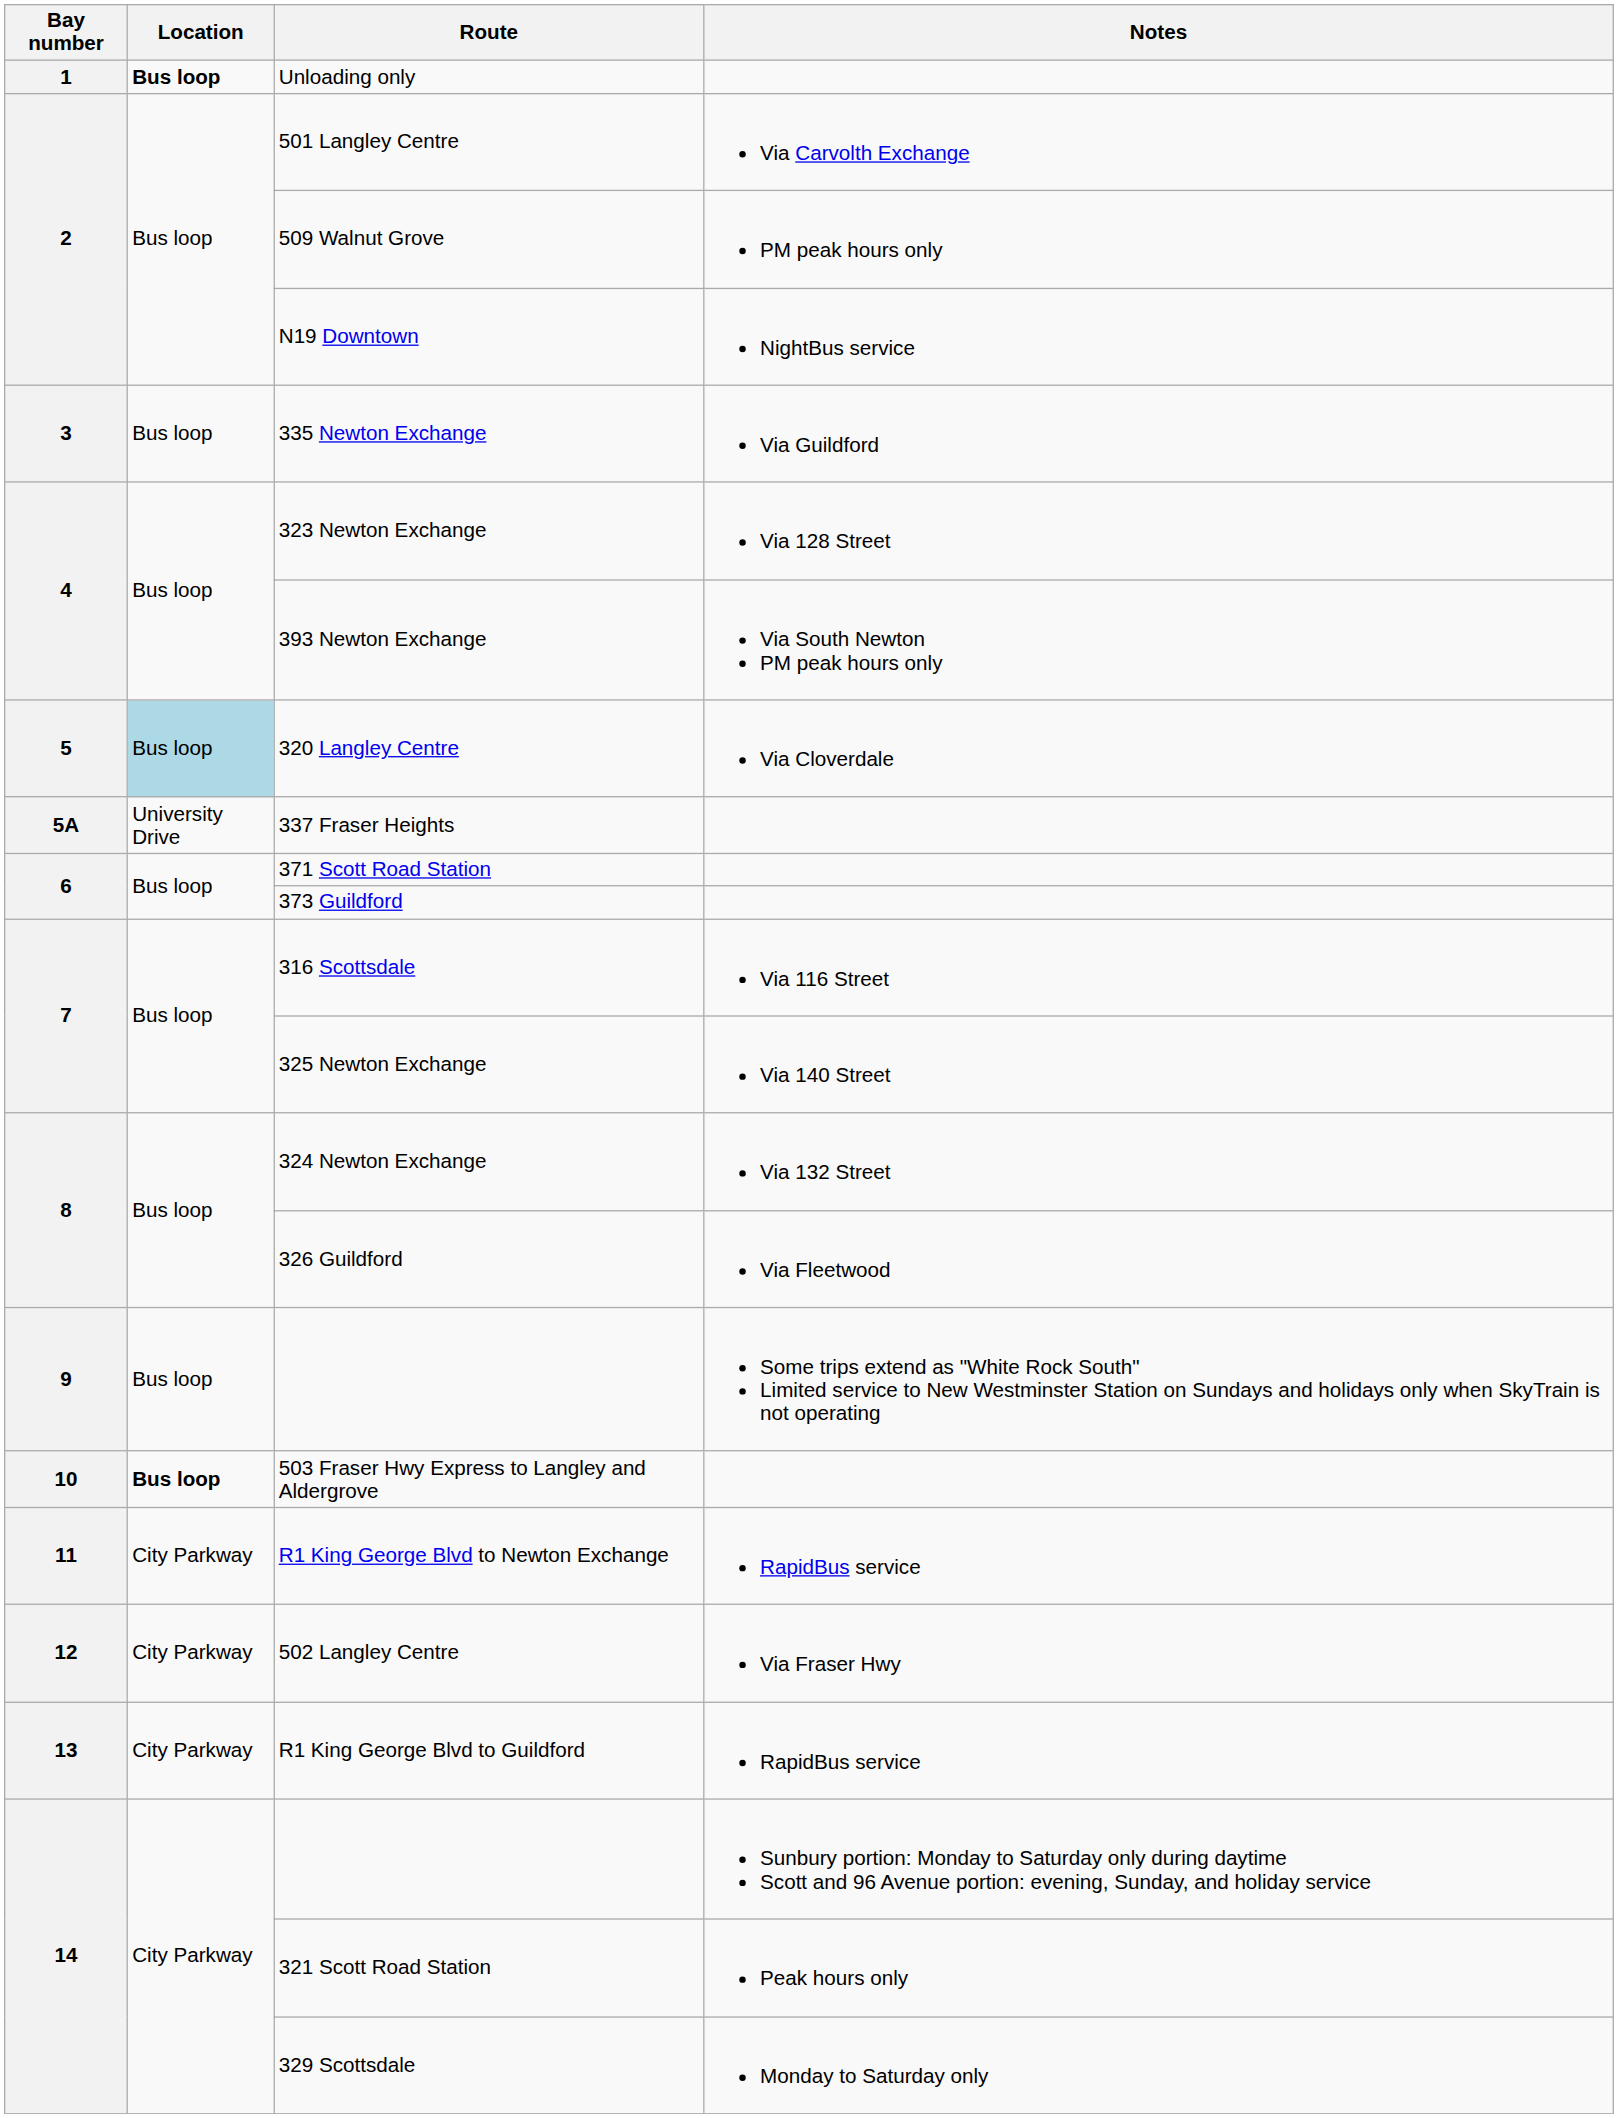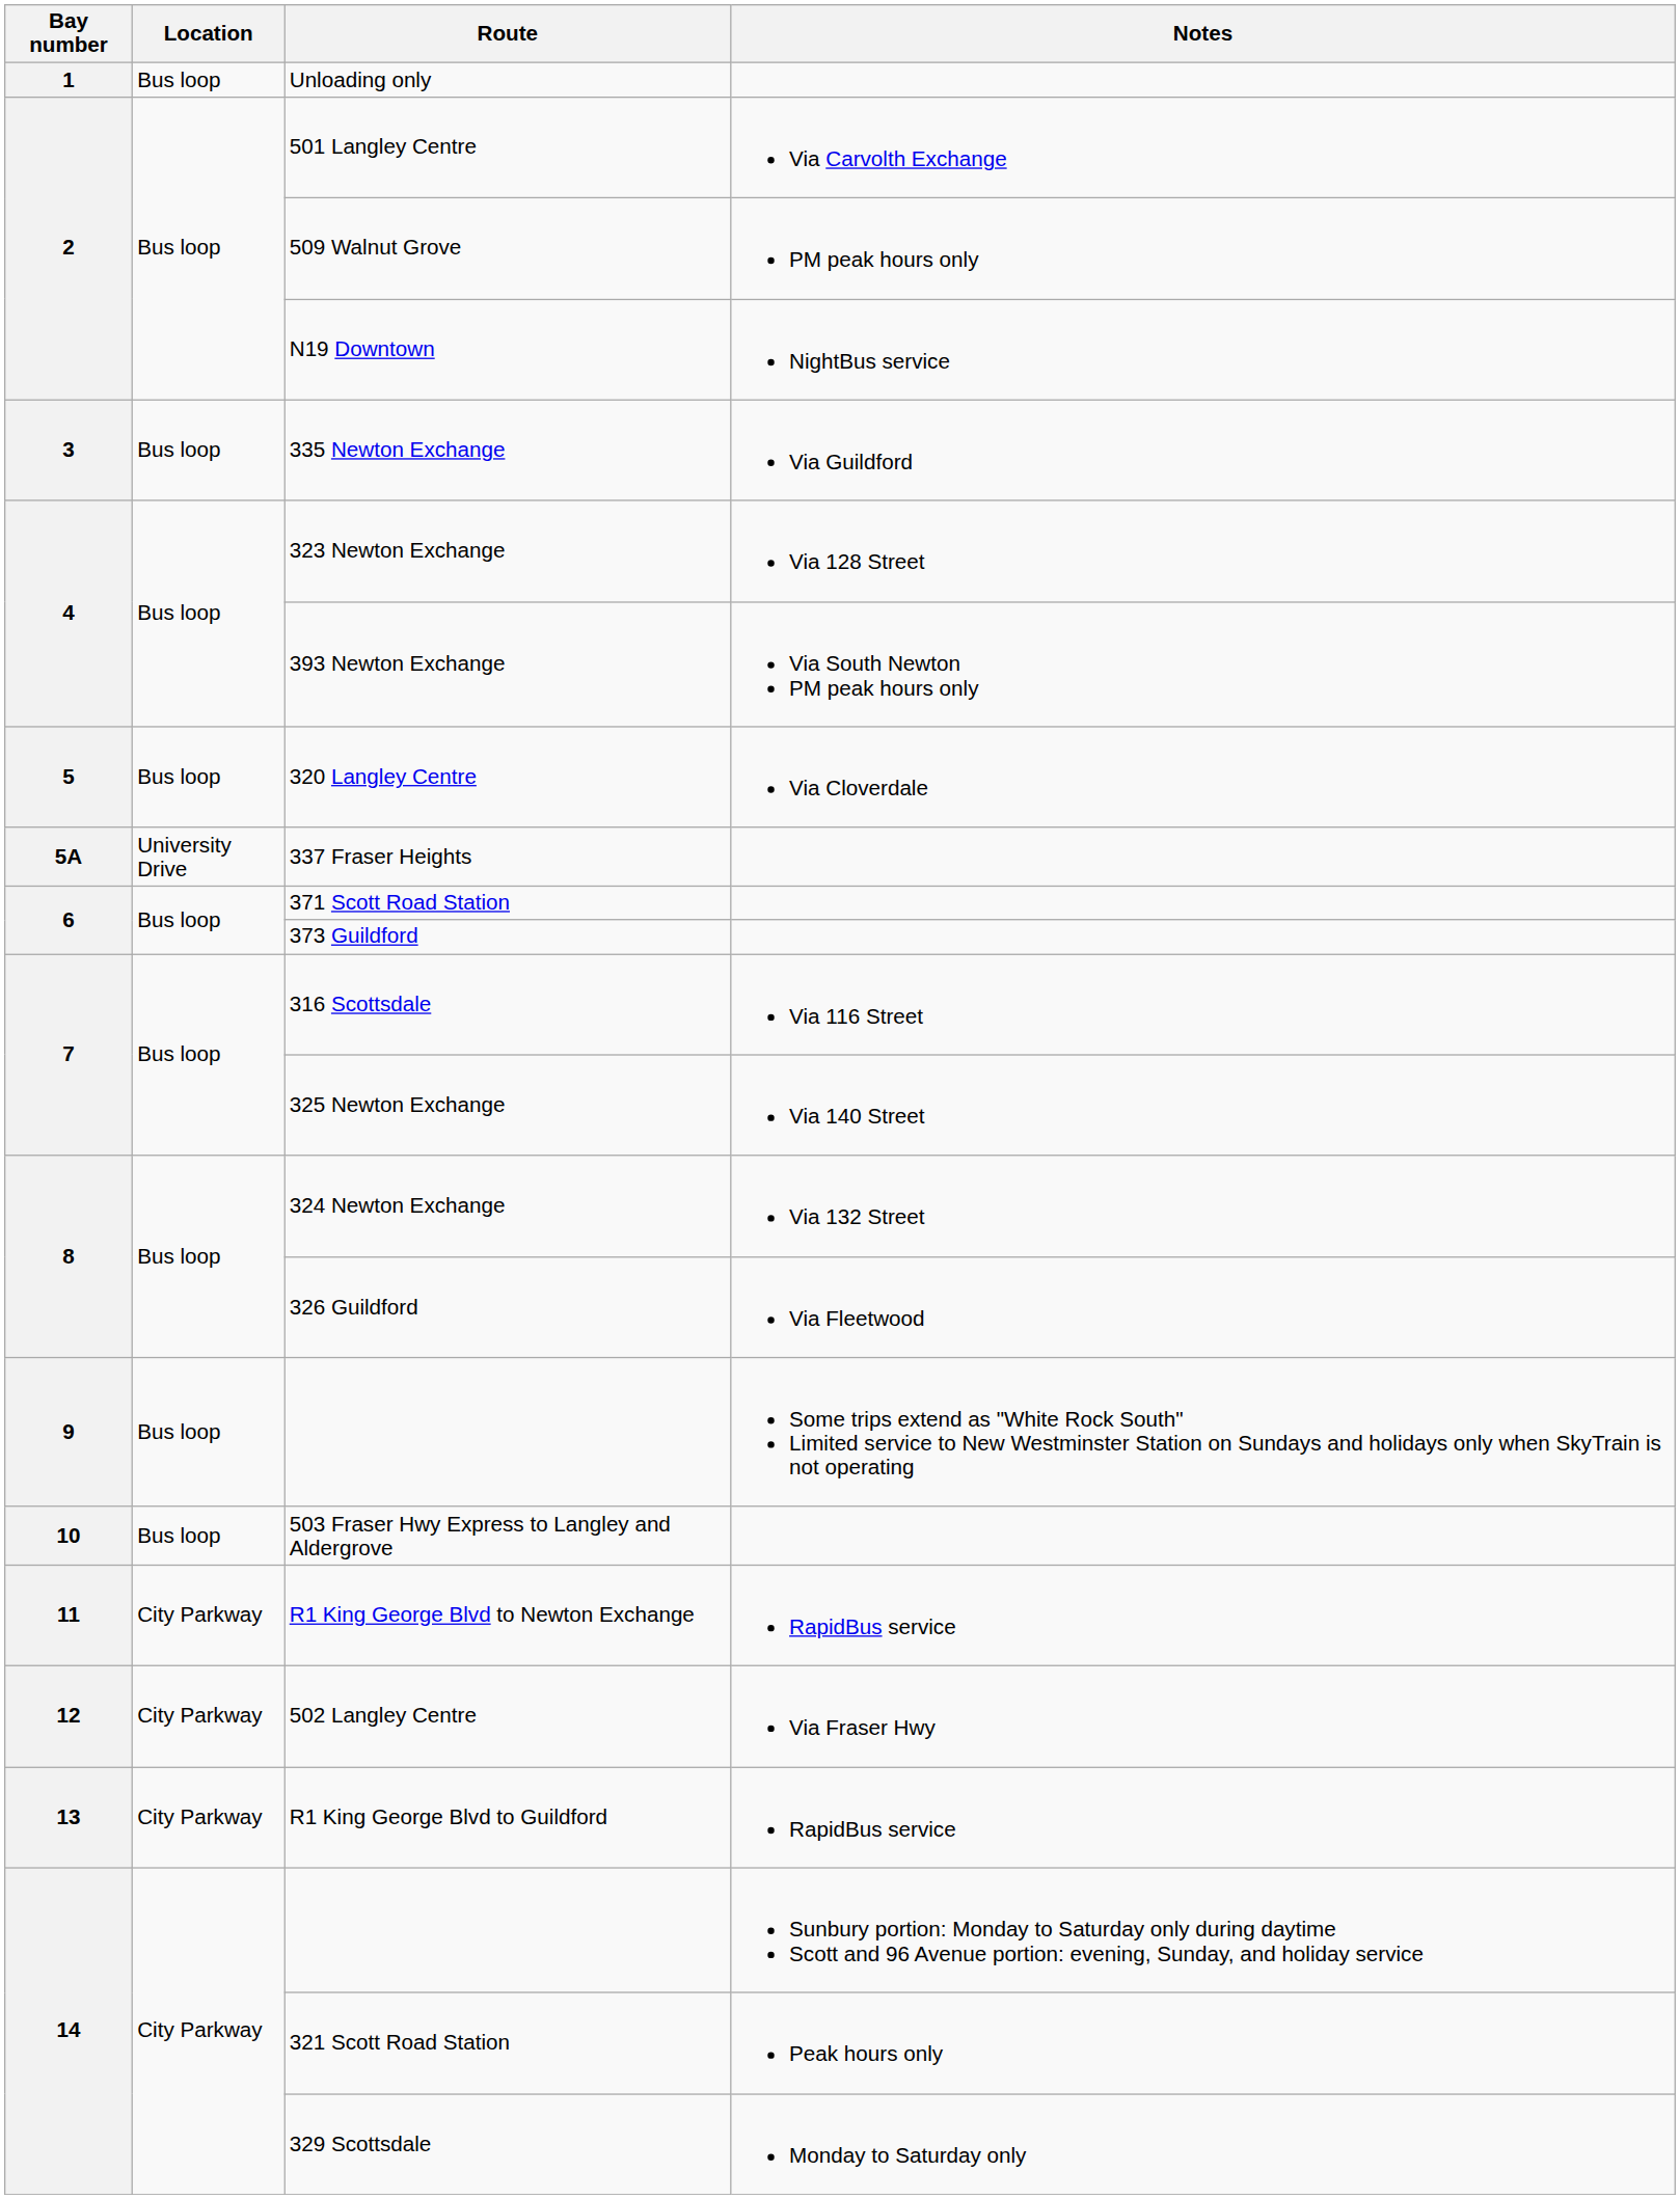Unloading only | Location: bold -> normal
320 Langley Centre | Location: lightblue background -> no background
503 Fraser Hwy Express to Langley and Aldergrove | Location: bold -> normal
